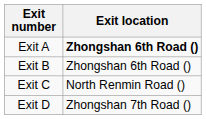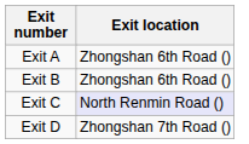Exit A | Exit location: bold -> normal
Exit C | Exit location: no background -> lavender background
